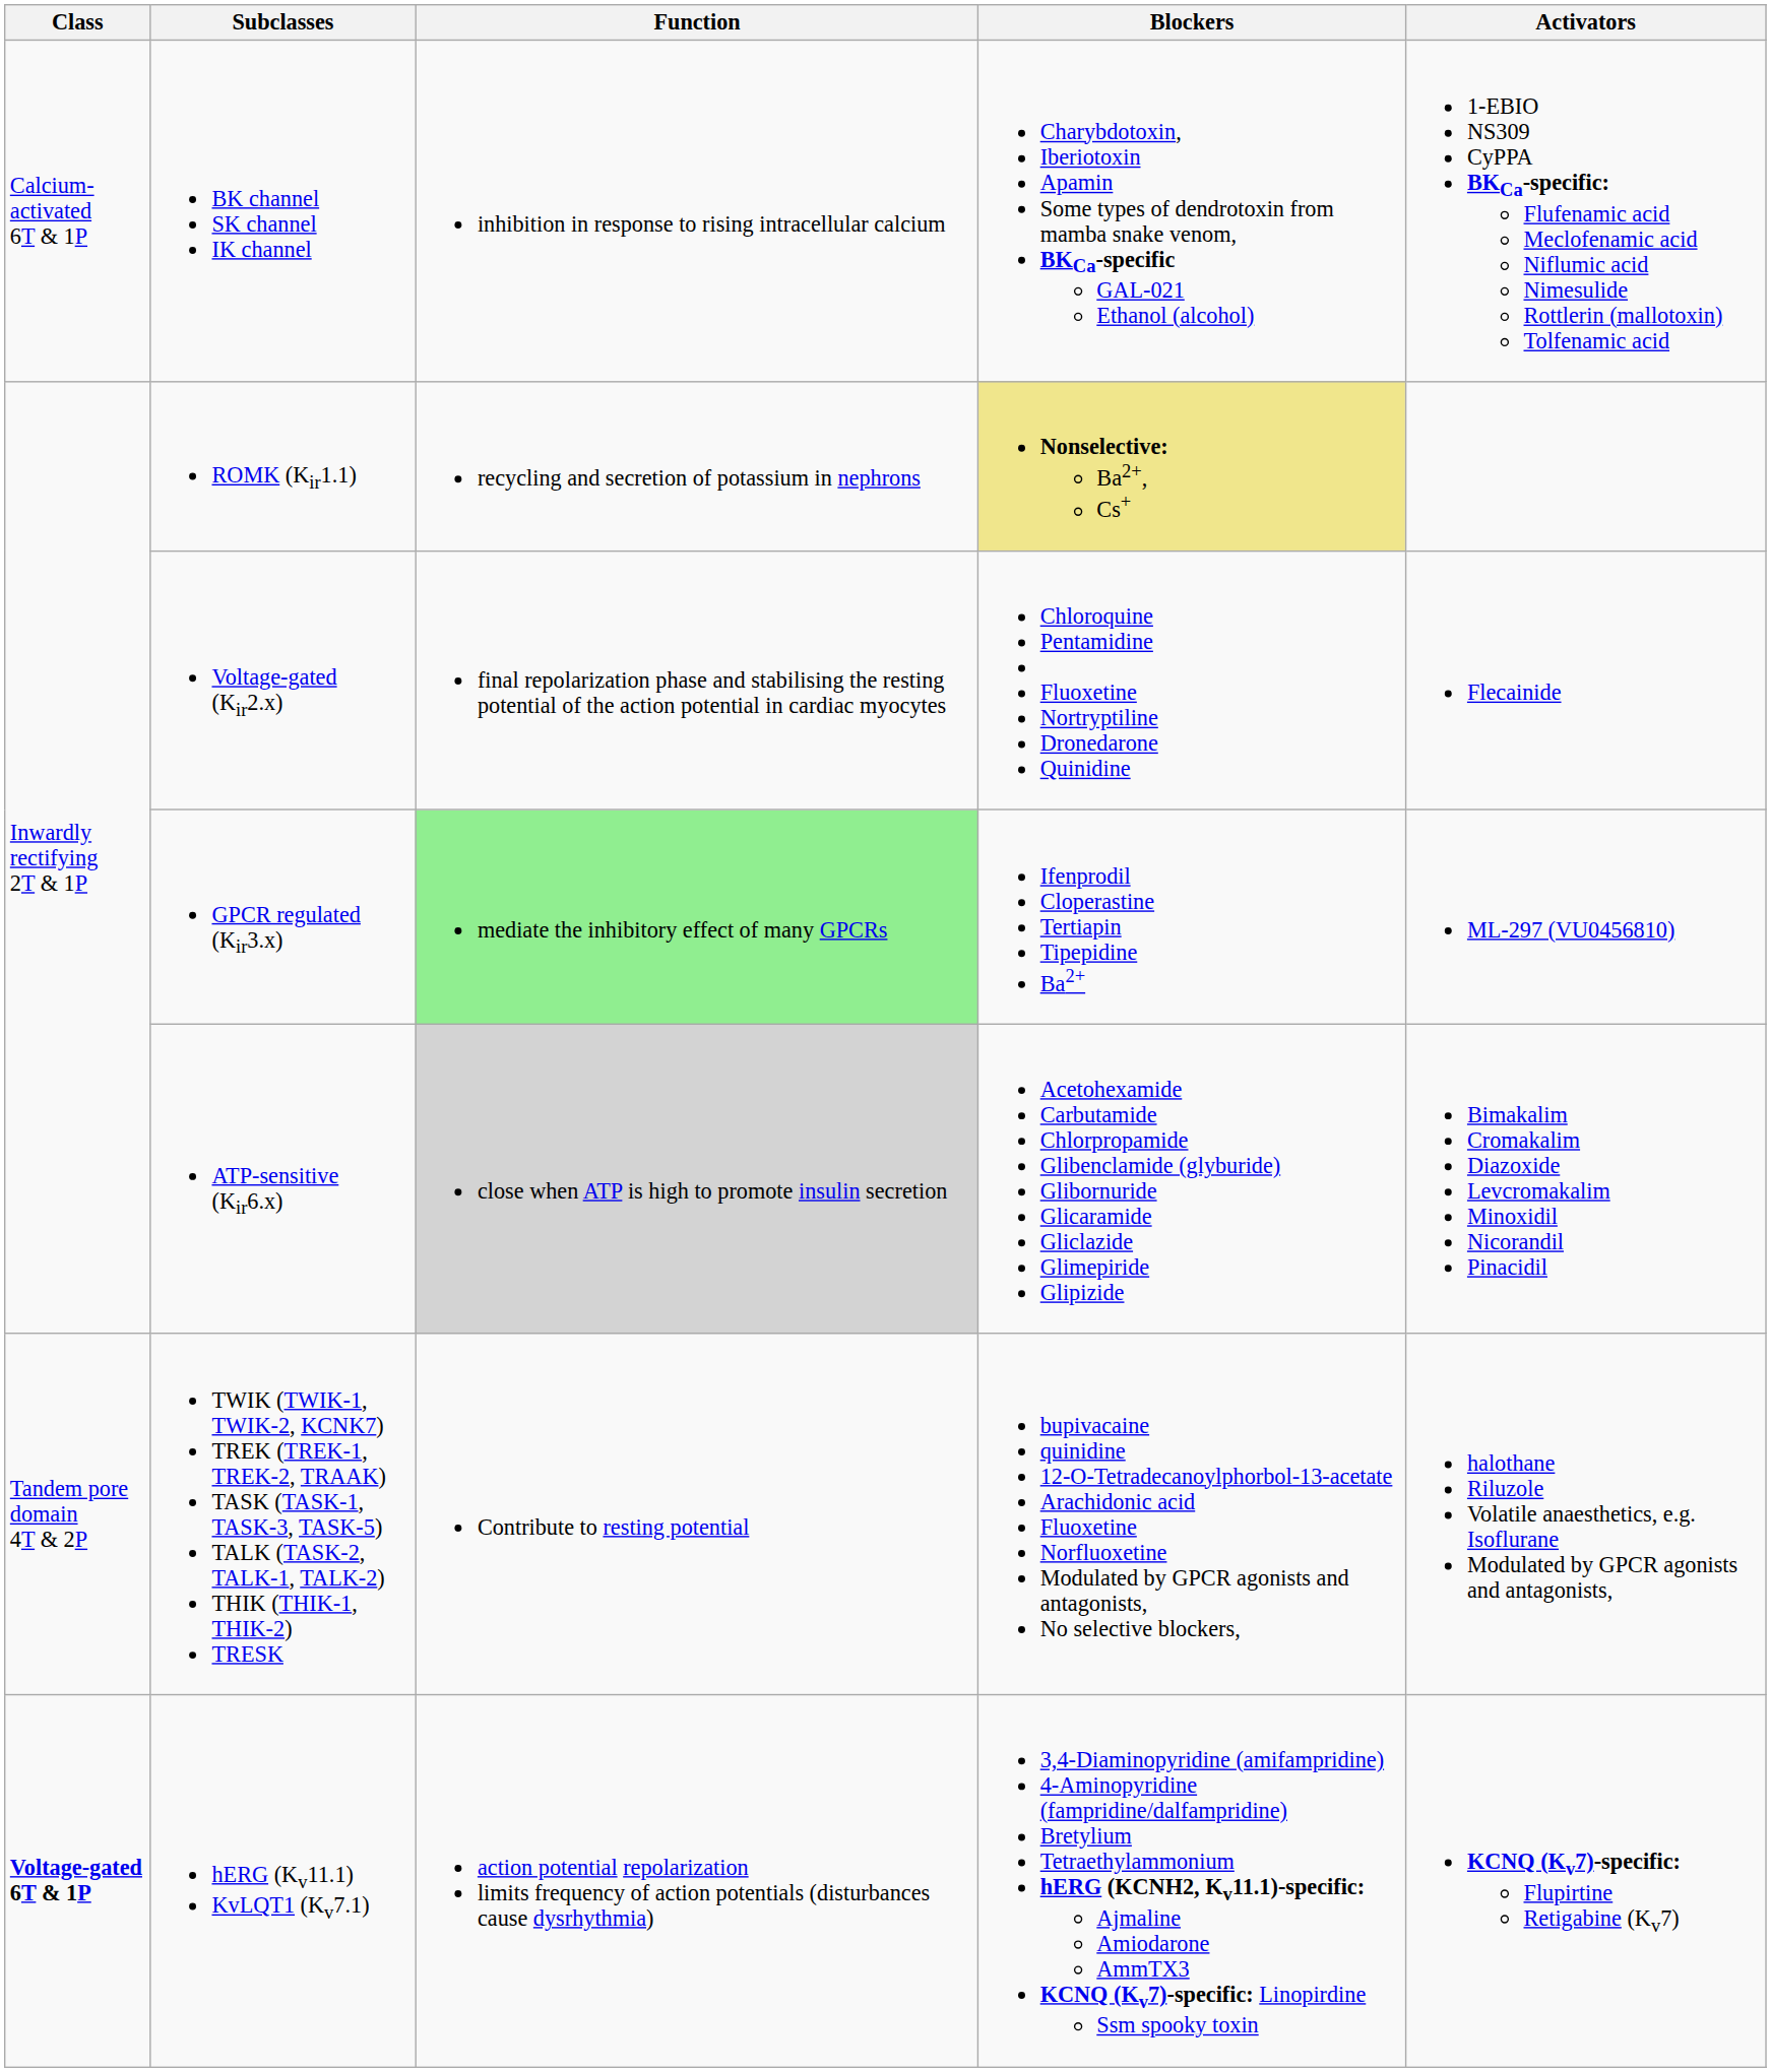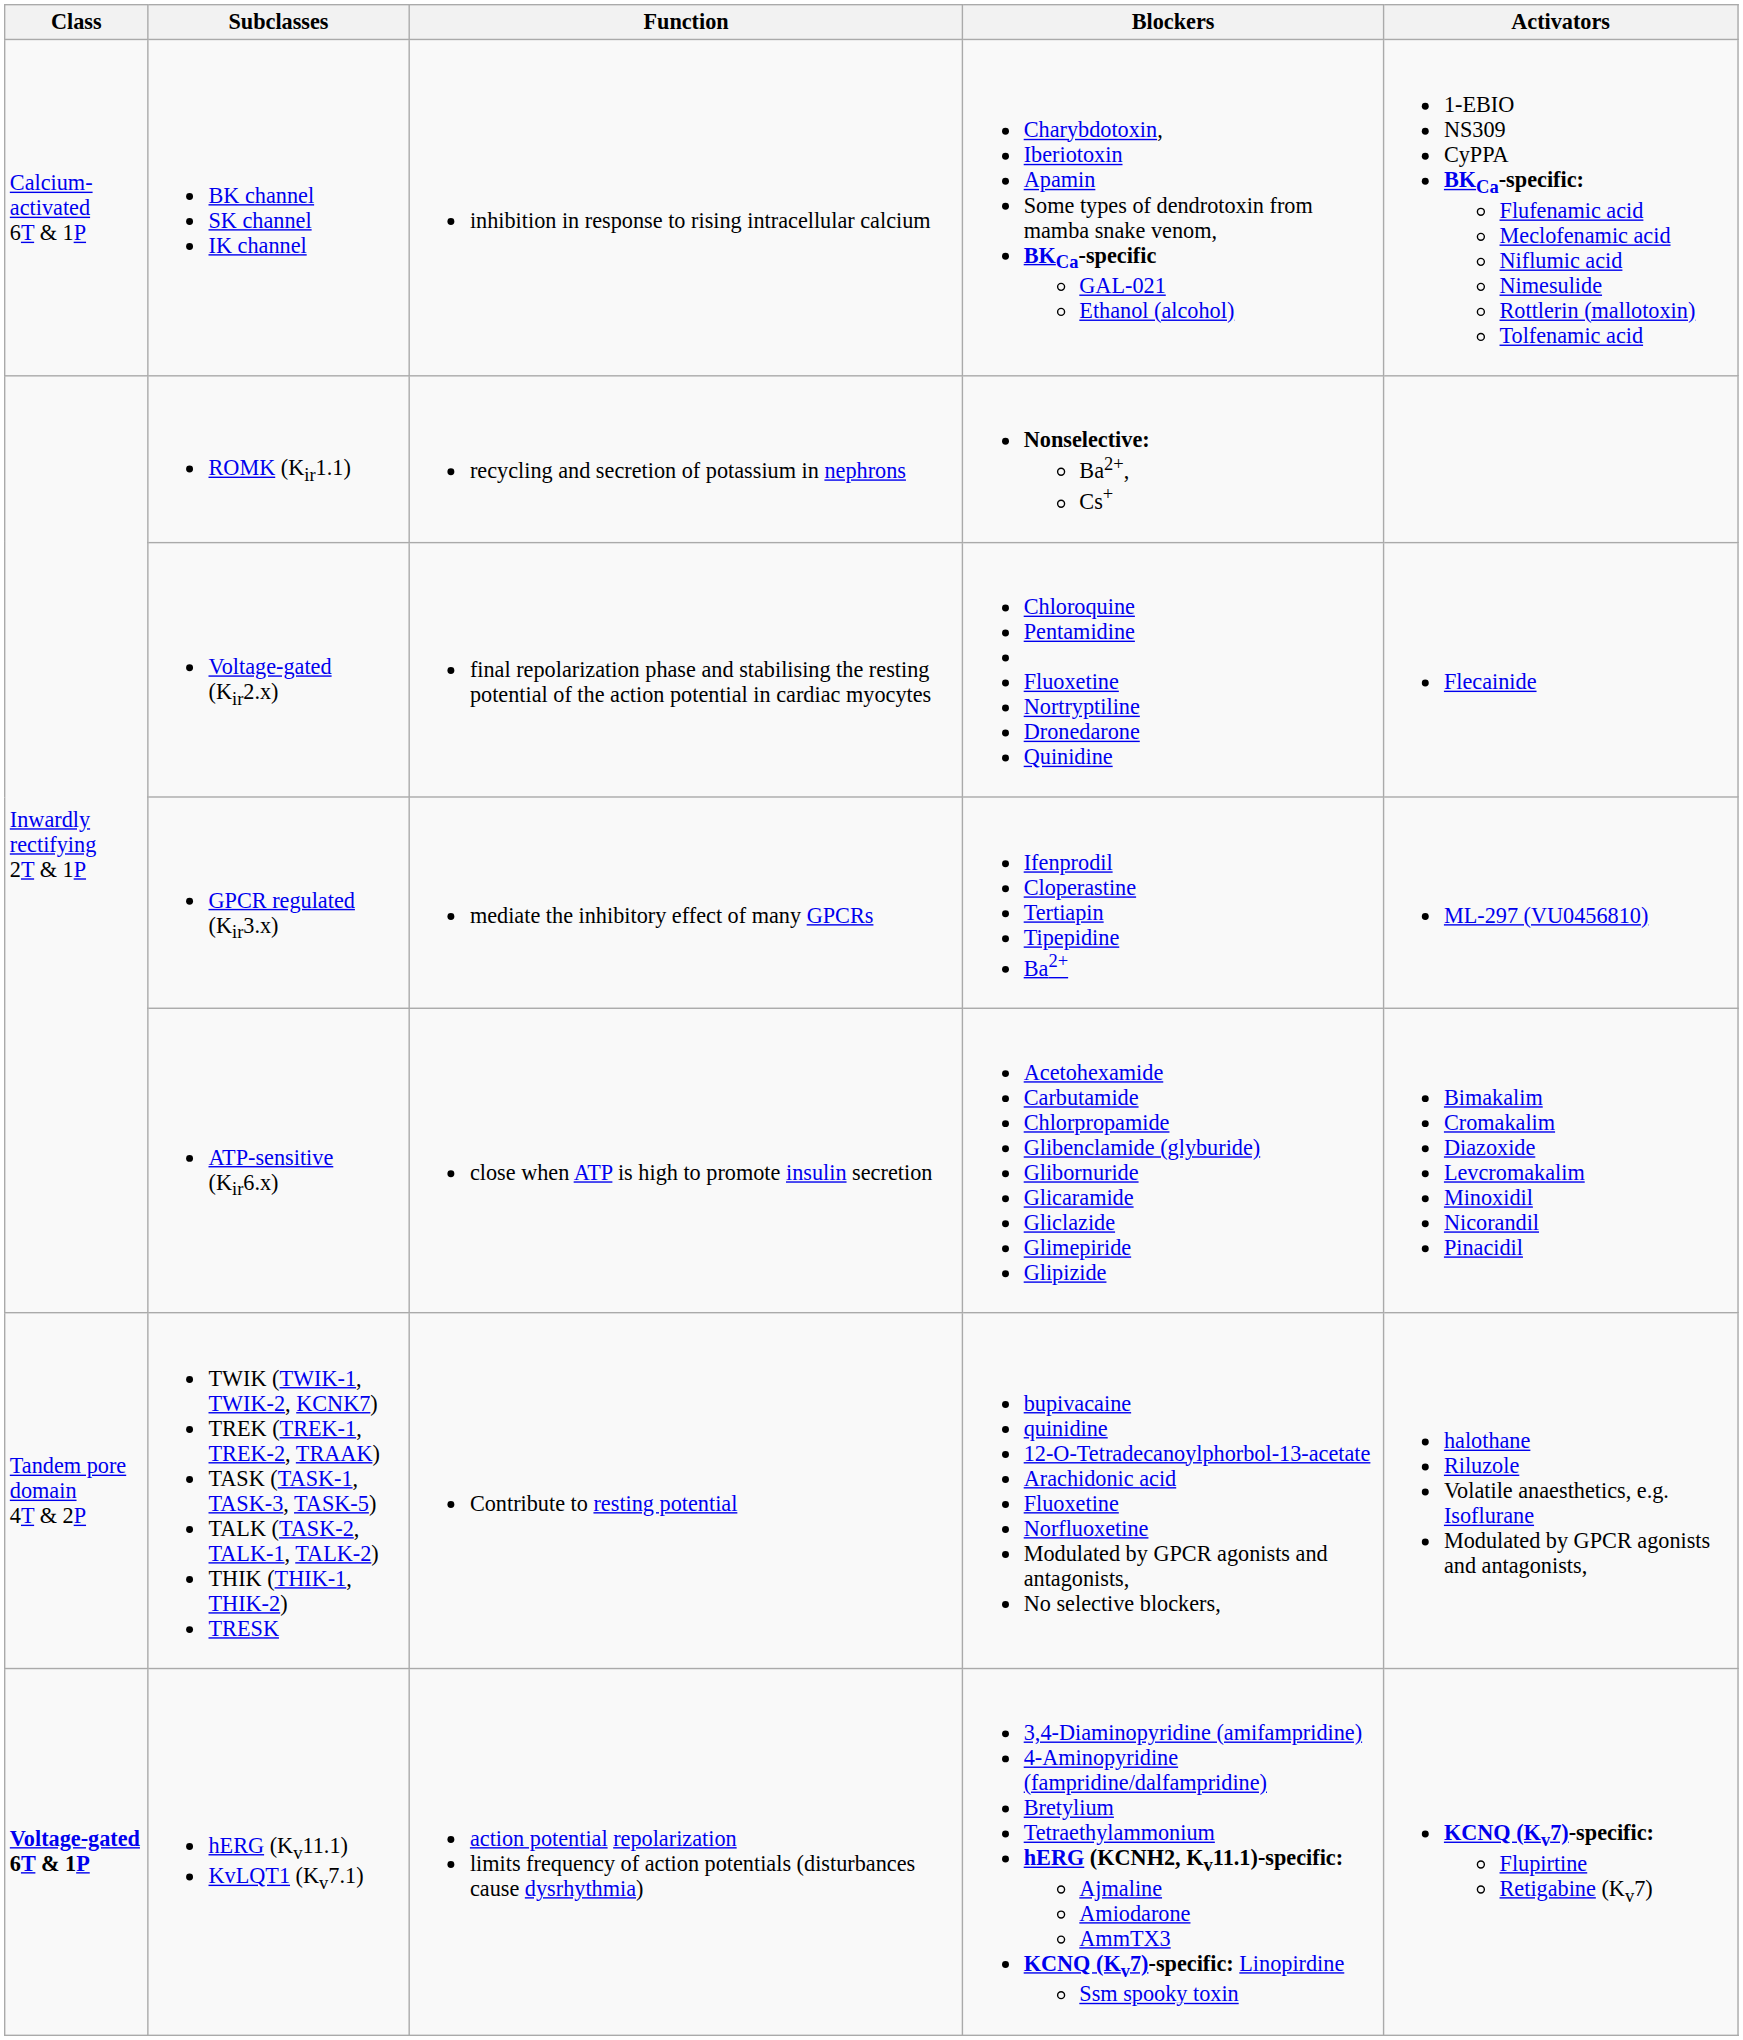ROMK (Kir1.1) | Blockers: khaki background -> no background
GPCR regulated (Kir3.x) | Function: lightgreen background -> no background
ATP-sensitive (Kir6.x) | Function: lightgrey background -> no background
